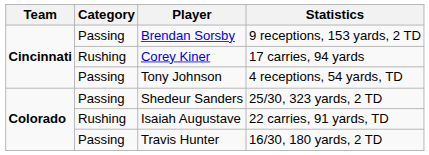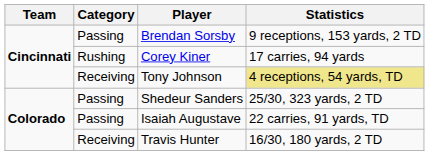Tony Johnson | Category: Passing -> Receiving
Tony Johnson | Statistics: no background -> khaki background
Isaiah Augustave | Category: Rushing -> Passing
Travis Hunter | Category: Passing -> Receiving
